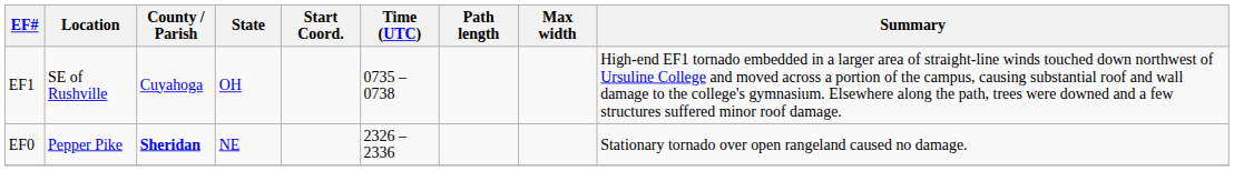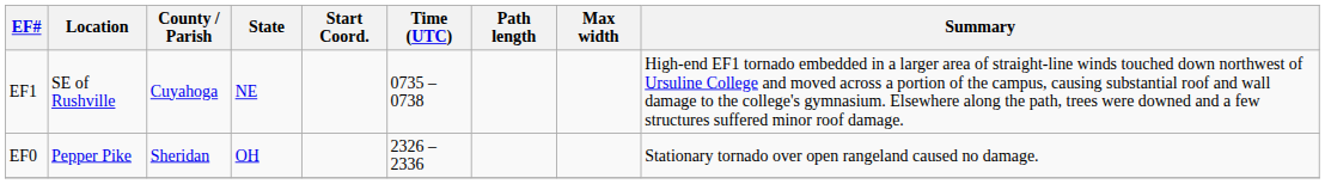EF1 | State: OH -> NE
EF0 | County / Parish: bold -> normal
EF0 | State: NE -> OH
